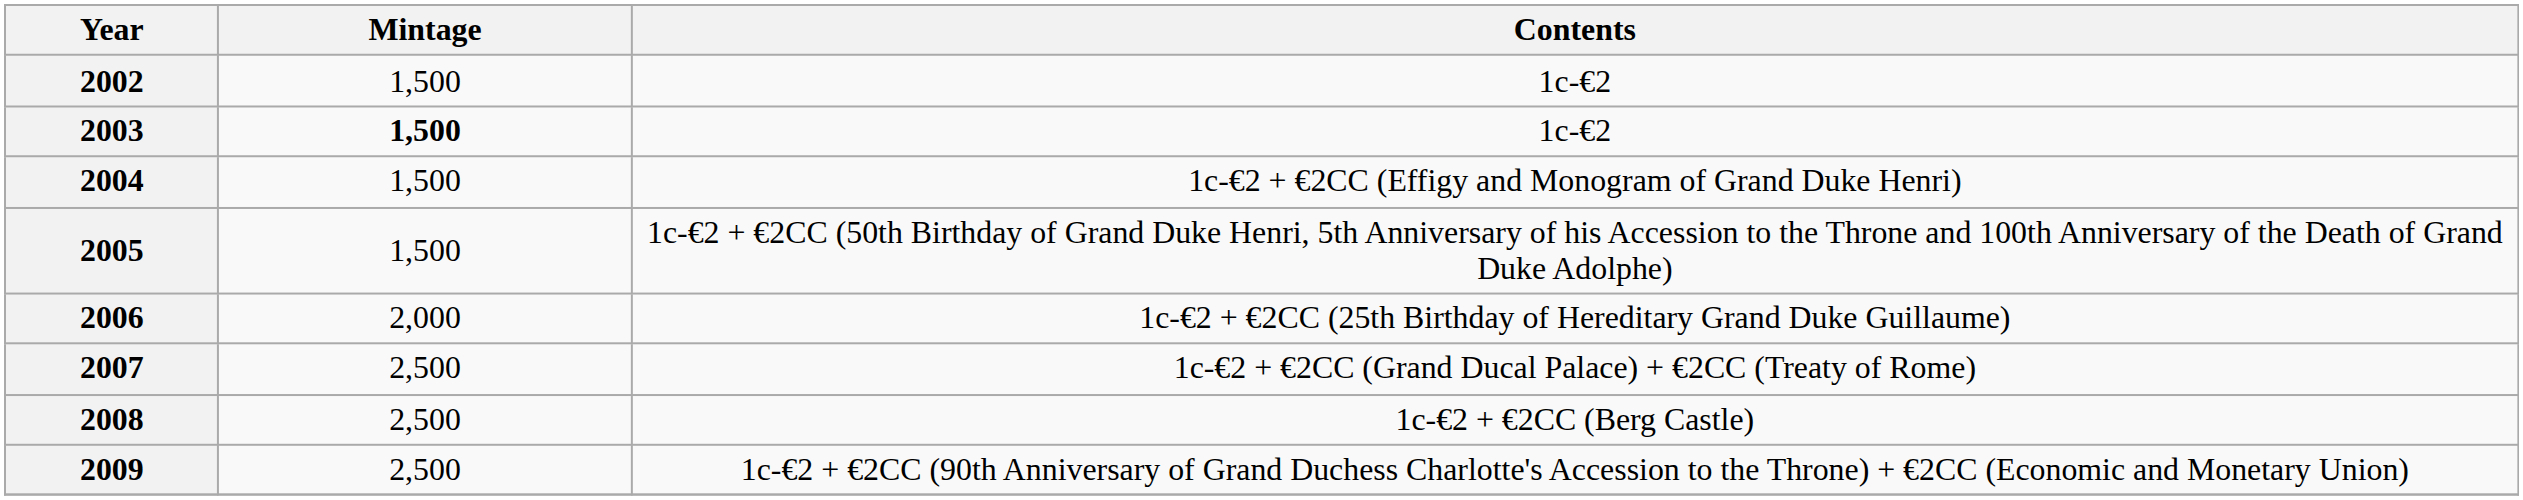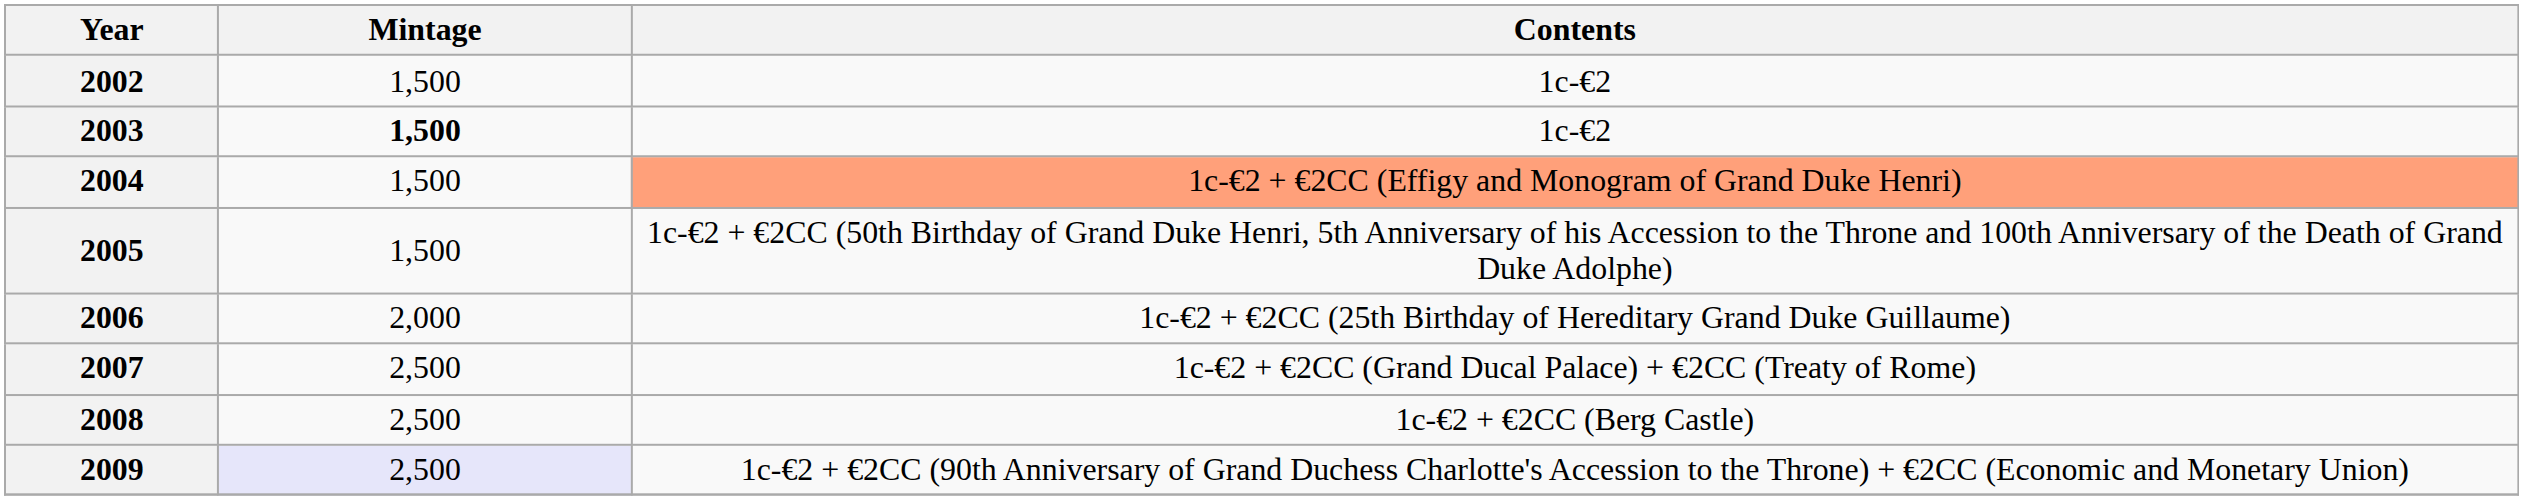2004 | Contents: no background -> lightsalmon background
2009 | Mintage: no background -> lavender background
